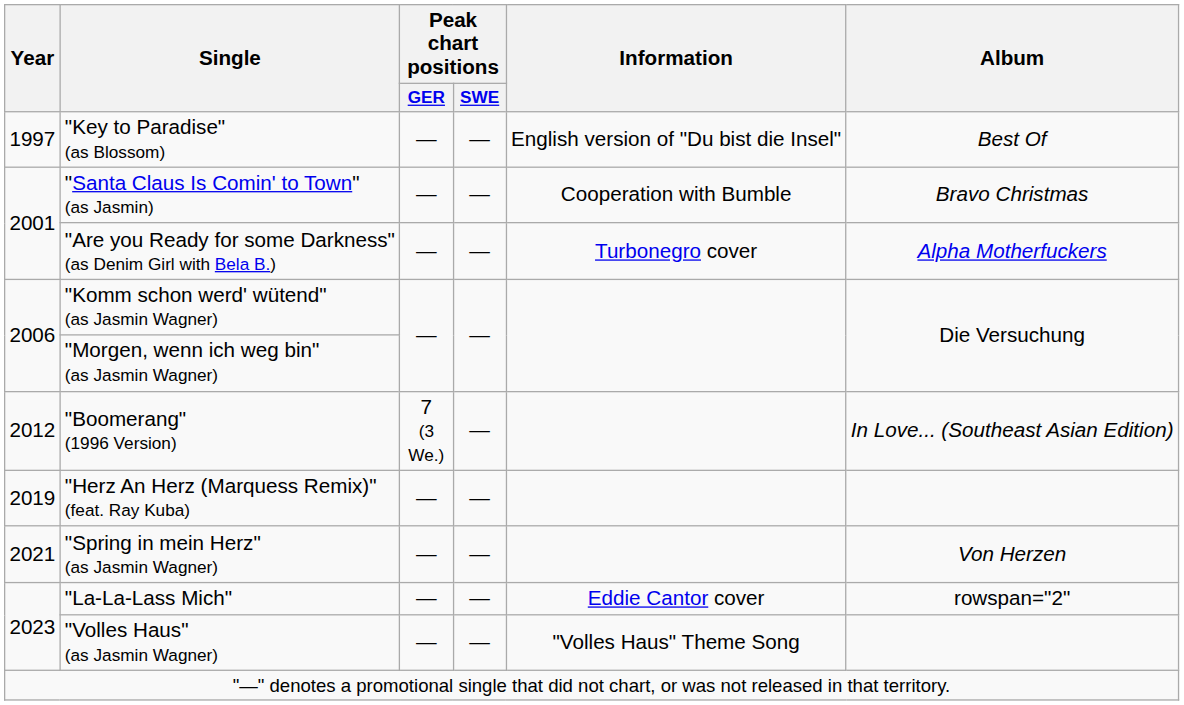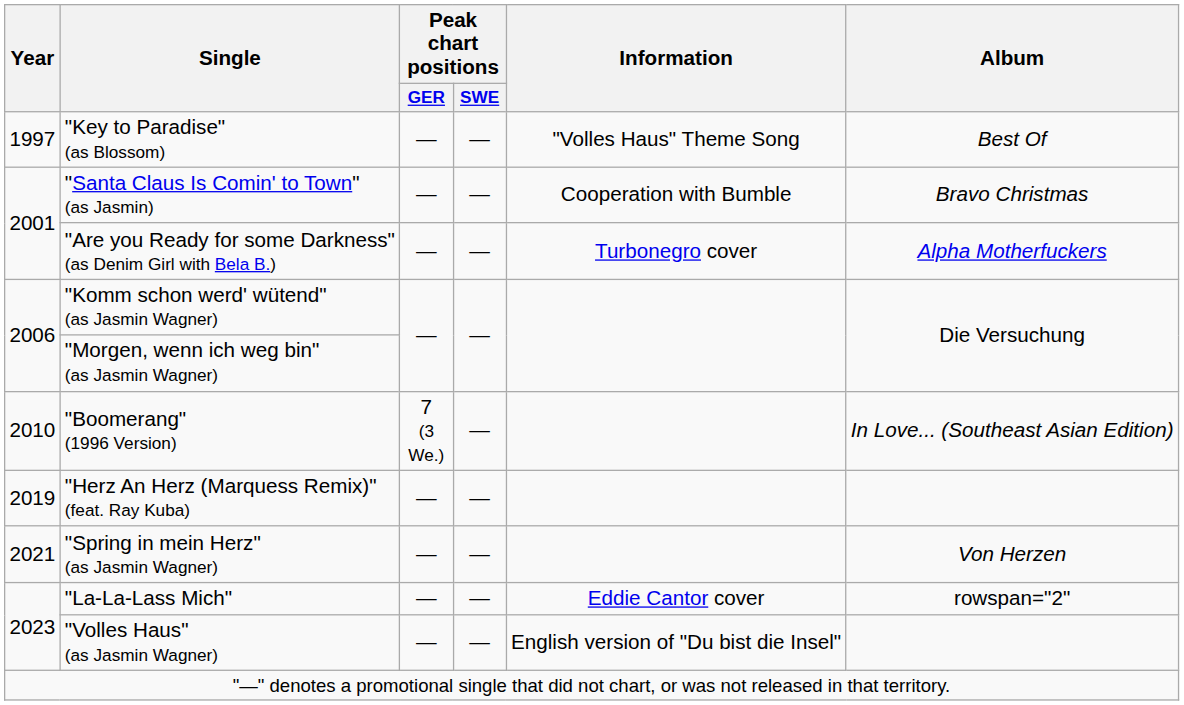"Key to Paradise" (as Blossom) | Information: English version of "Du bist die Insel" -> "Volles Haus" Theme Song
"Boomerang" (1996 Version) | Year: 2012 -> 2010
"Volles Haus" (as Jasmin Wagner) | Information: "Volles Haus" Theme Song -> English version of "Du bist die Insel"
